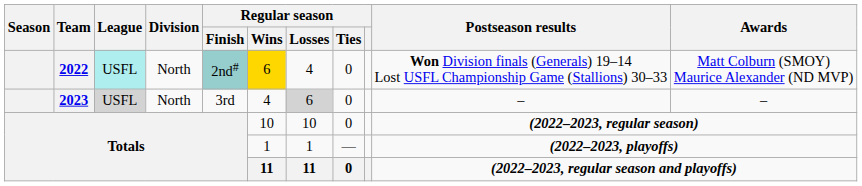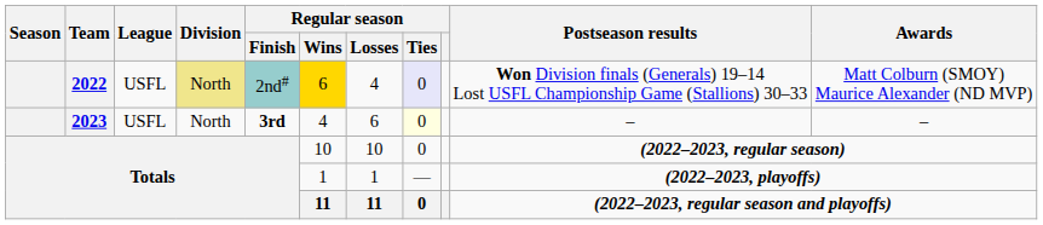2022 | League: paleturquoise background -> no background
2022 | Division: no background -> khaki background
2022 | Regular season / Ties: no background -> lavender background
2023 | League: lightgrey background -> no background
2023 | Regular season / Finish: normal -> bold
2023 | Regular season / Losses: lightgrey background -> no background
2023 | Regular season / Ties: no background -> lightyellow background
